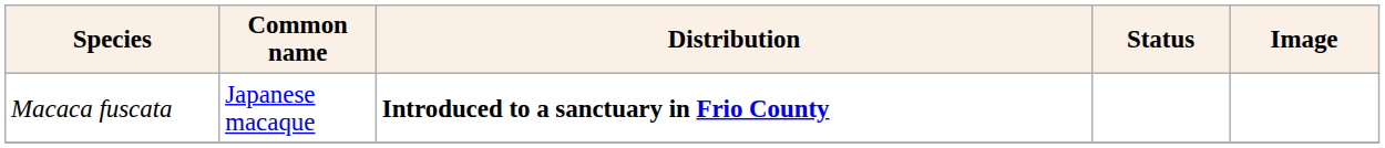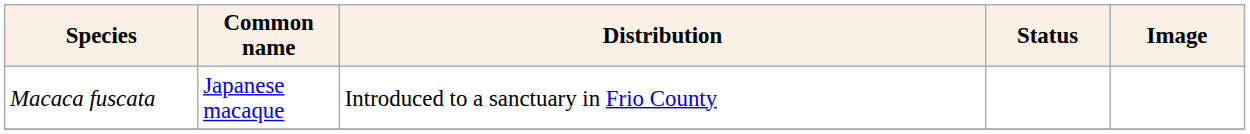Macaca fuscata | Distribution: bold -> normal
